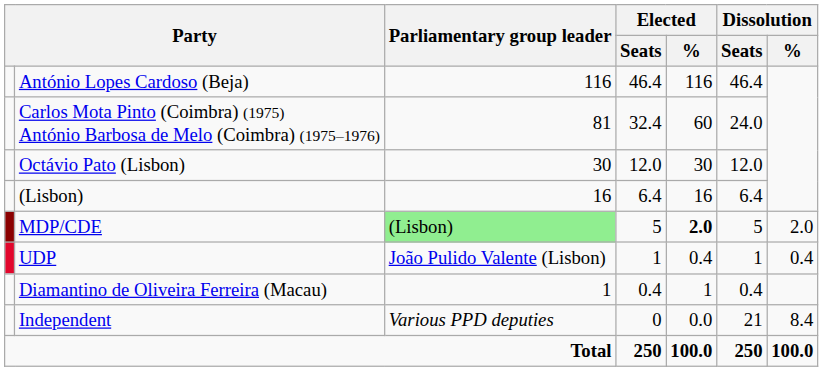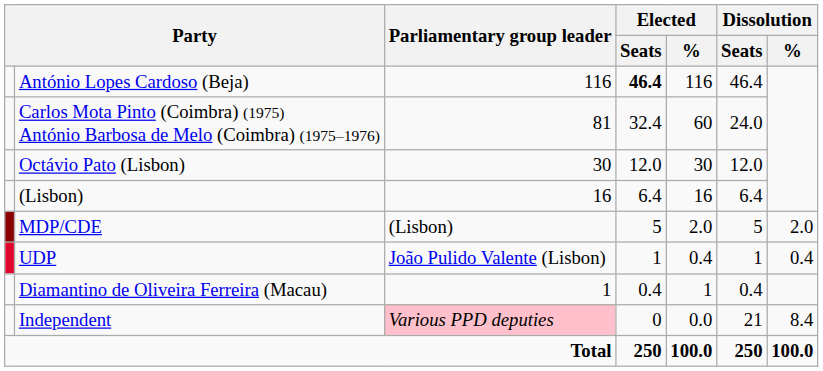António Lopes Cardoso (Beja) | Elected / Seats: normal -> bold
MDP/CDE | Parliamentary group leader: lightgreen background -> no background
MDP/CDE | Elected / %: bold -> normal
Independent | Parliamentary group leader: no background -> pink background
